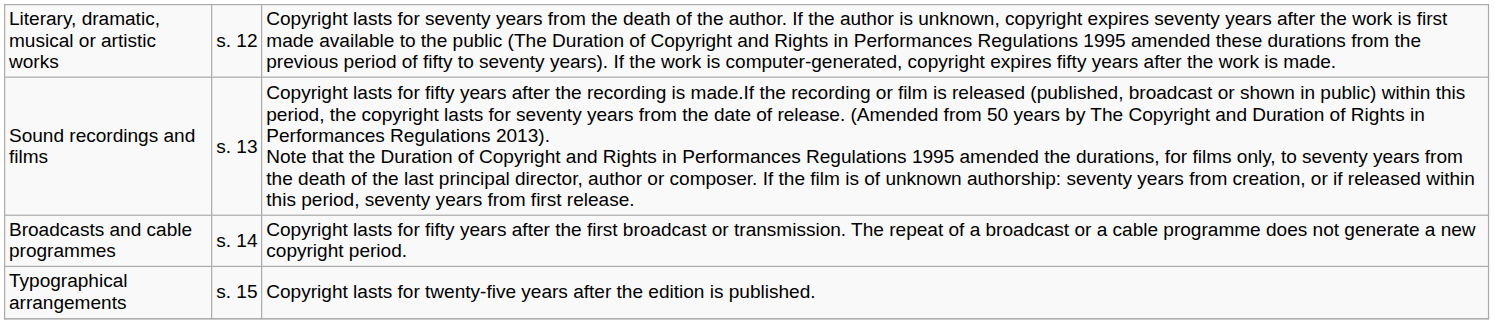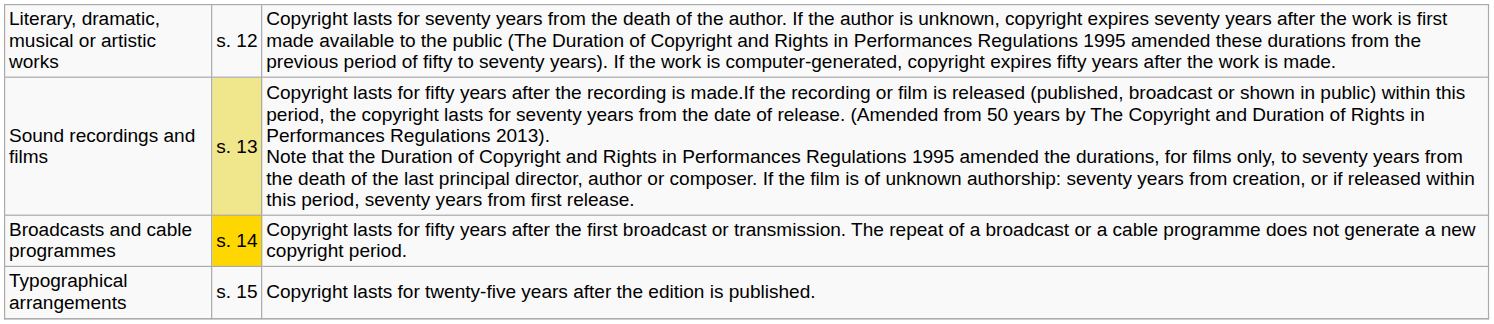Sound recordings and films | column 2: no background -> khaki background
Broadcasts and cable programmes | column 2: no background -> gold background
